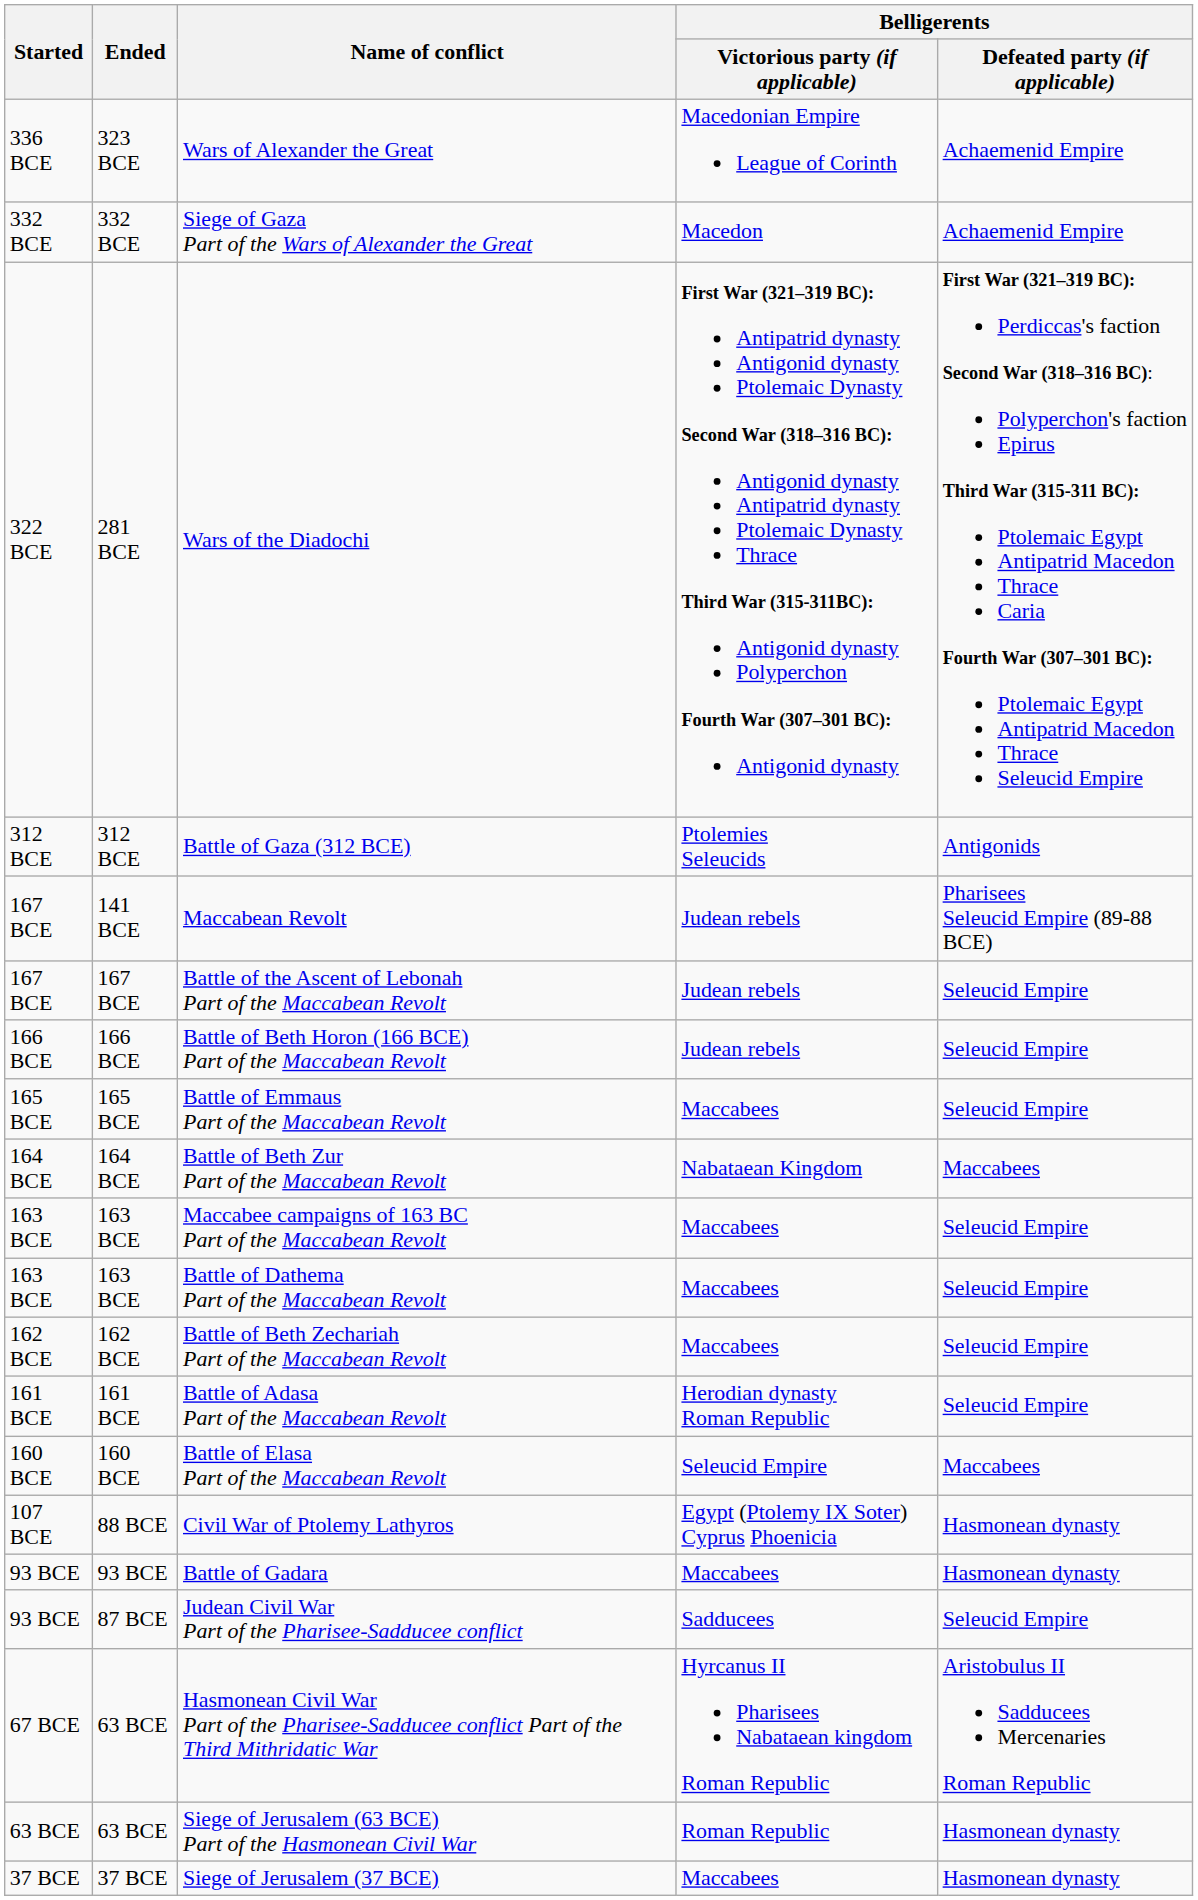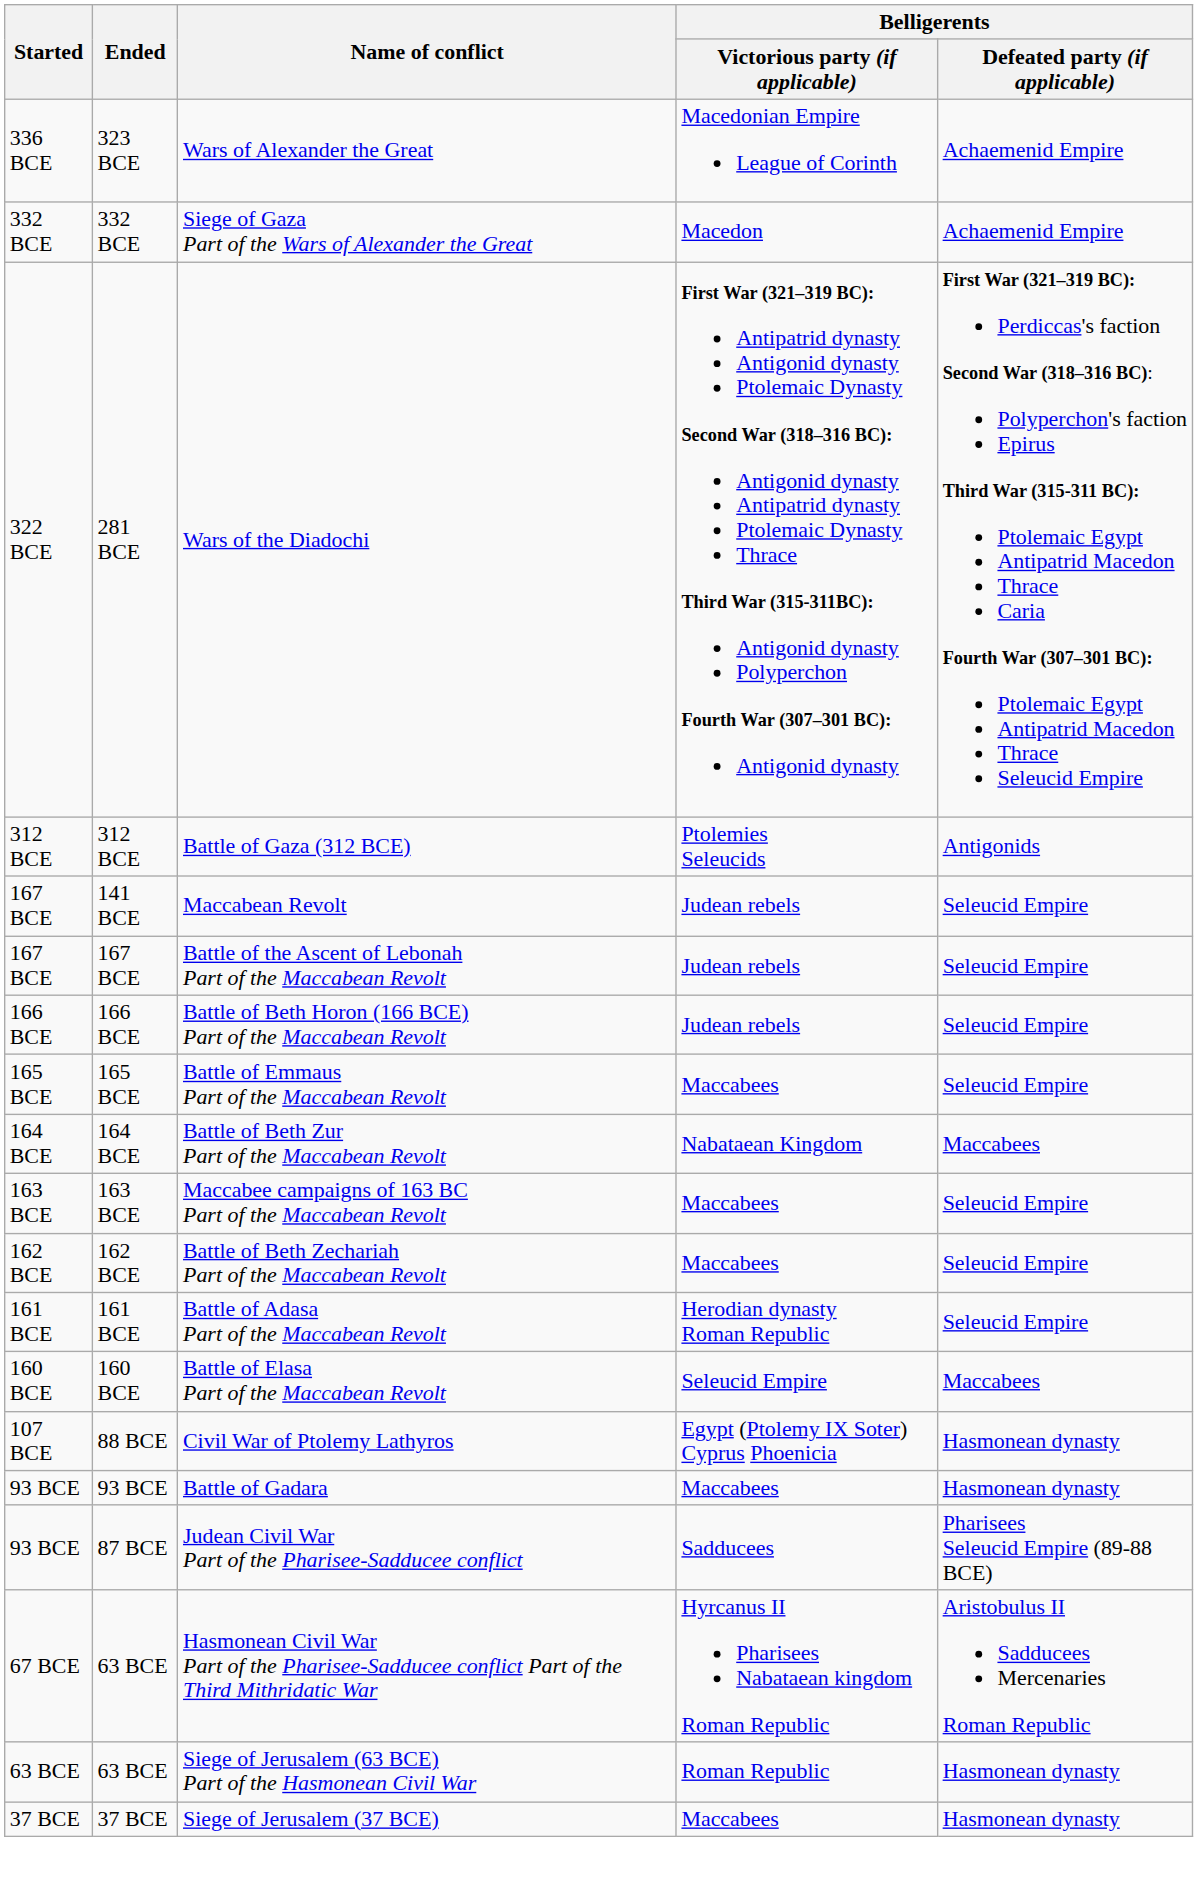Maccabean Revolt | Belligerents / Defeated party (if applicable): Pharisees Seleucid Empire (89-88 BCE) -> Seleucid Empire
- row: 163 BCE | 163 BCE | Battle of Dathema Part of the Maccabean Revolt | Maccabees | Seleucid Empire
Judean Civil War Part of the Pharisee-Sadducee conflict | Belligerents / Defeated party (if applicable): Seleucid Empire -> Pharisees Seleucid Empire (89-88 BCE)
